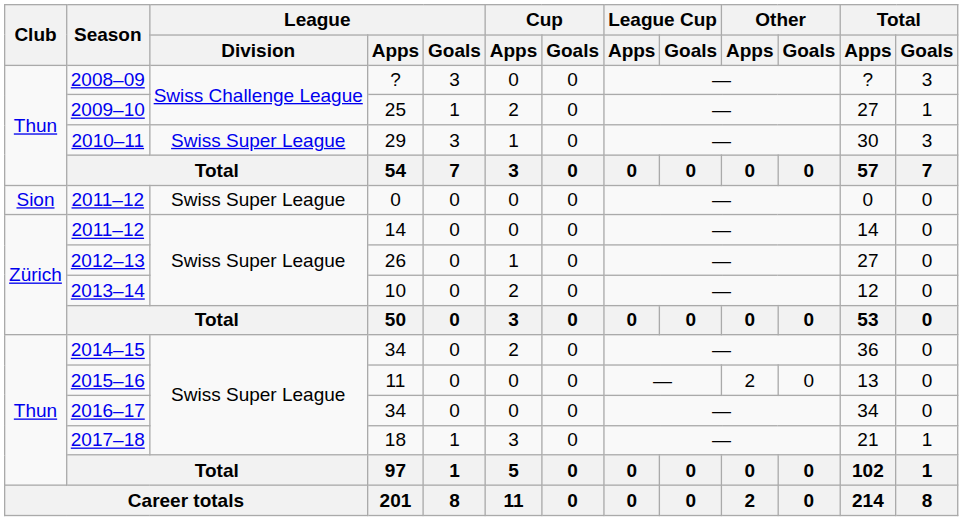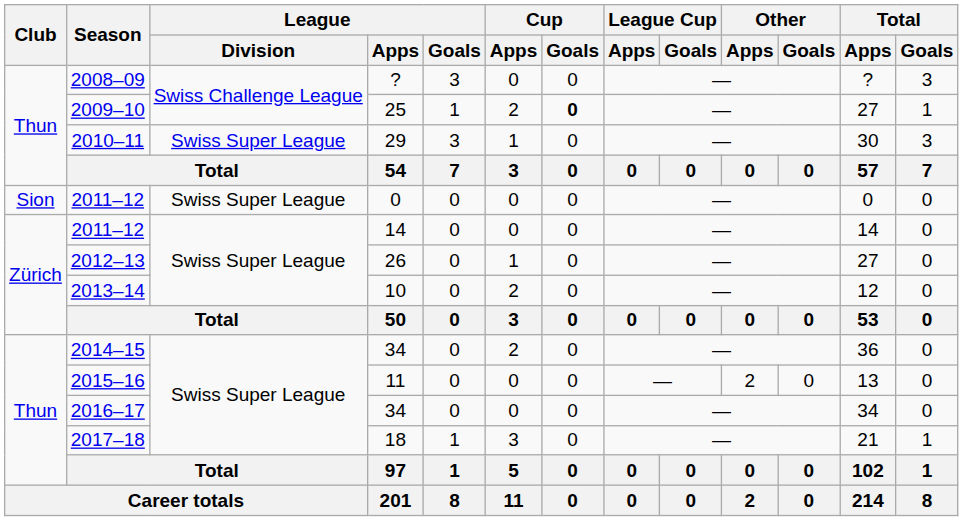2009–10 | Cup / Goals: normal -> bold
